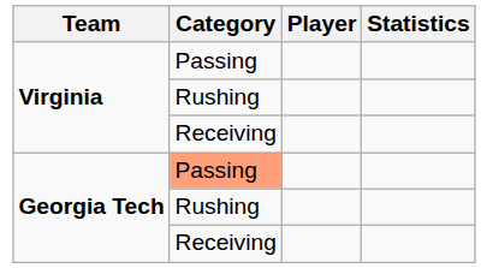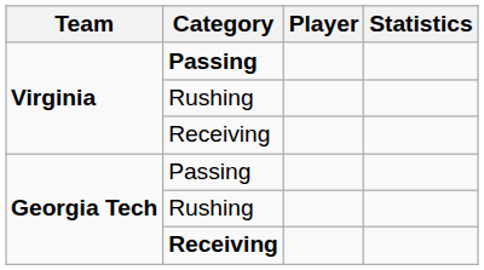Virginia / Passing | Category: normal -> bold
Georgia Tech / Passing | Category: lightsalmon background -> no background
Georgia Tech / Receiving | Category: normal -> bold
